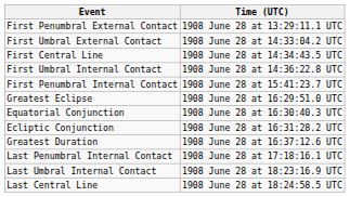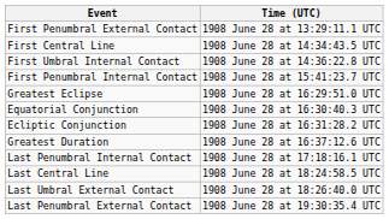- row: First Umbral External Contact | 1908 June 28 at 14:33:04.2 UTC
- row: Last Umbral Internal Contact | 1908 June 28 at 18:23:16.9 UTC
+ row: Last Umbral External Contact | 1908 June 28 at 18:26:40.0 UTC
+ row: Last Penumbral External Contact | 1908 June 28 at 19:30:35.4 UTC
